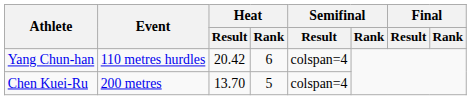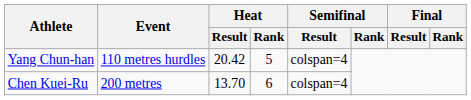Yang Chun-han | Heat / Rank: 6 -> 5
Chen Kuei-Ru | Heat / Rank: 5 -> 6
